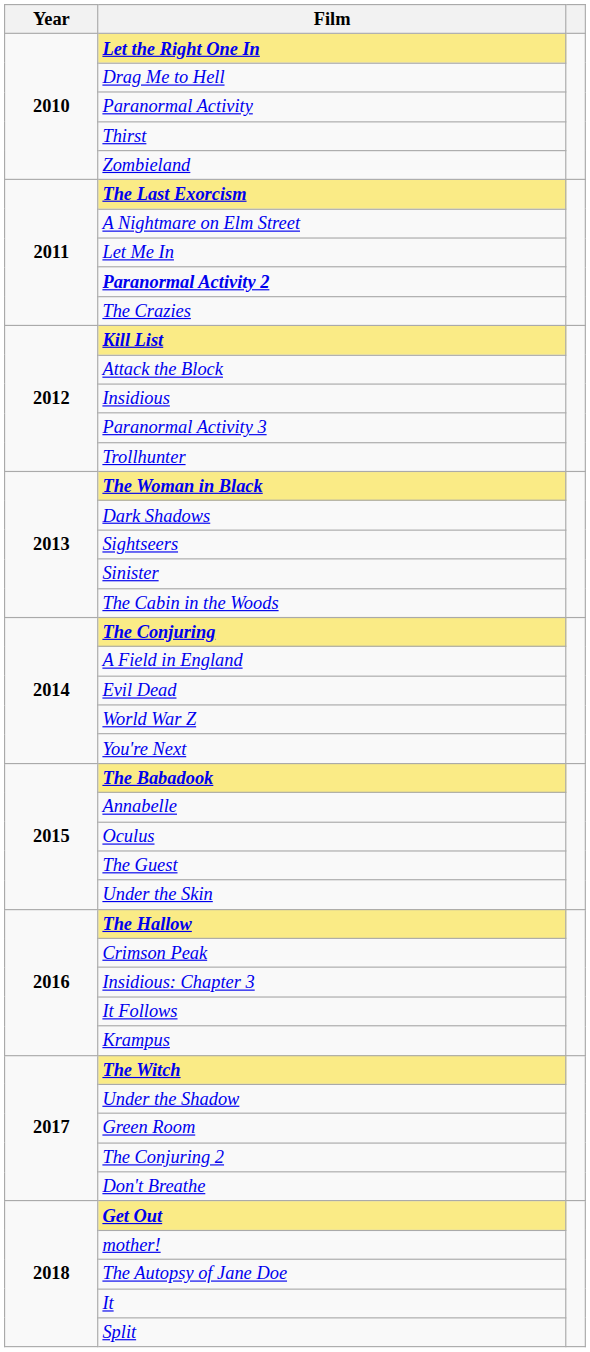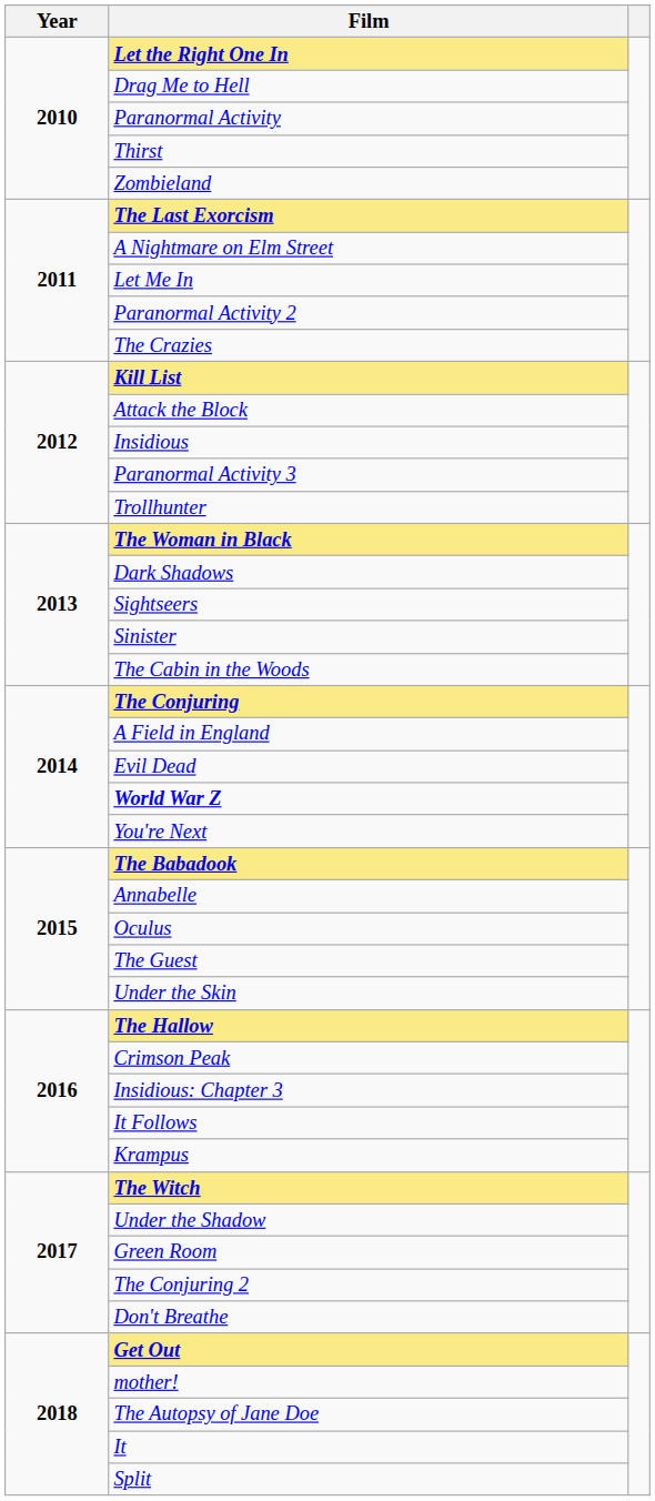Paranormal Activity 2 | Film: bold -> normal
World War Z | Film: normal -> bold
